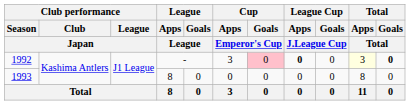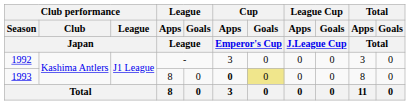1992 | Cup / Goals / Emperor's Cup: pink background -> no background
1992 | League Cup / Apps / J.League Cup: bold -> normal
1992 | Total / Apps / Total: lightyellow background -> no background
1992 | Total / Goals / Total: bold -> normal
1993 | Cup / Apps / Emperor's Cup: normal -> bold
1993 | Cup / Goals / Emperor's Cup: no background -> khaki background
